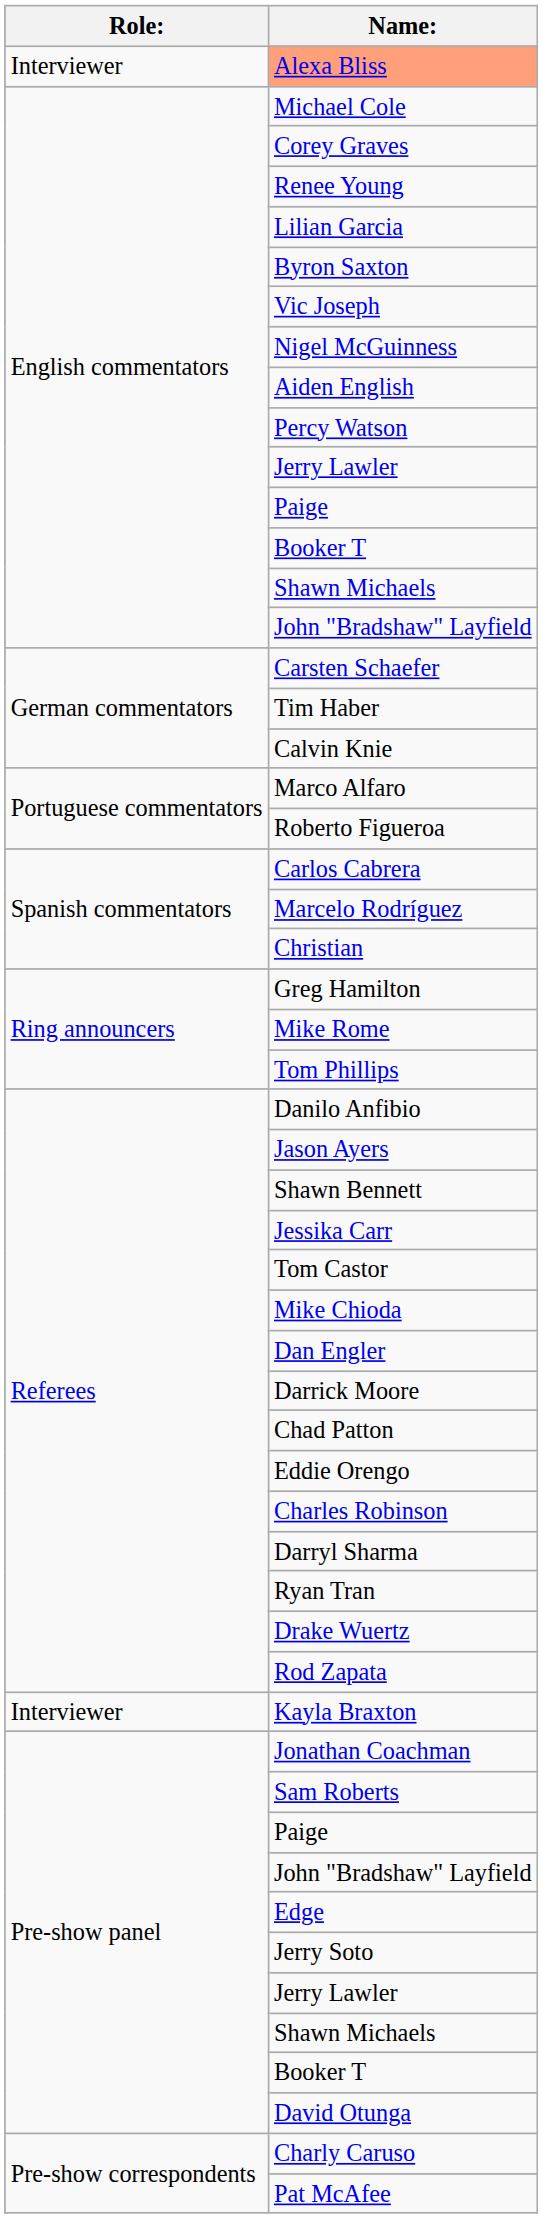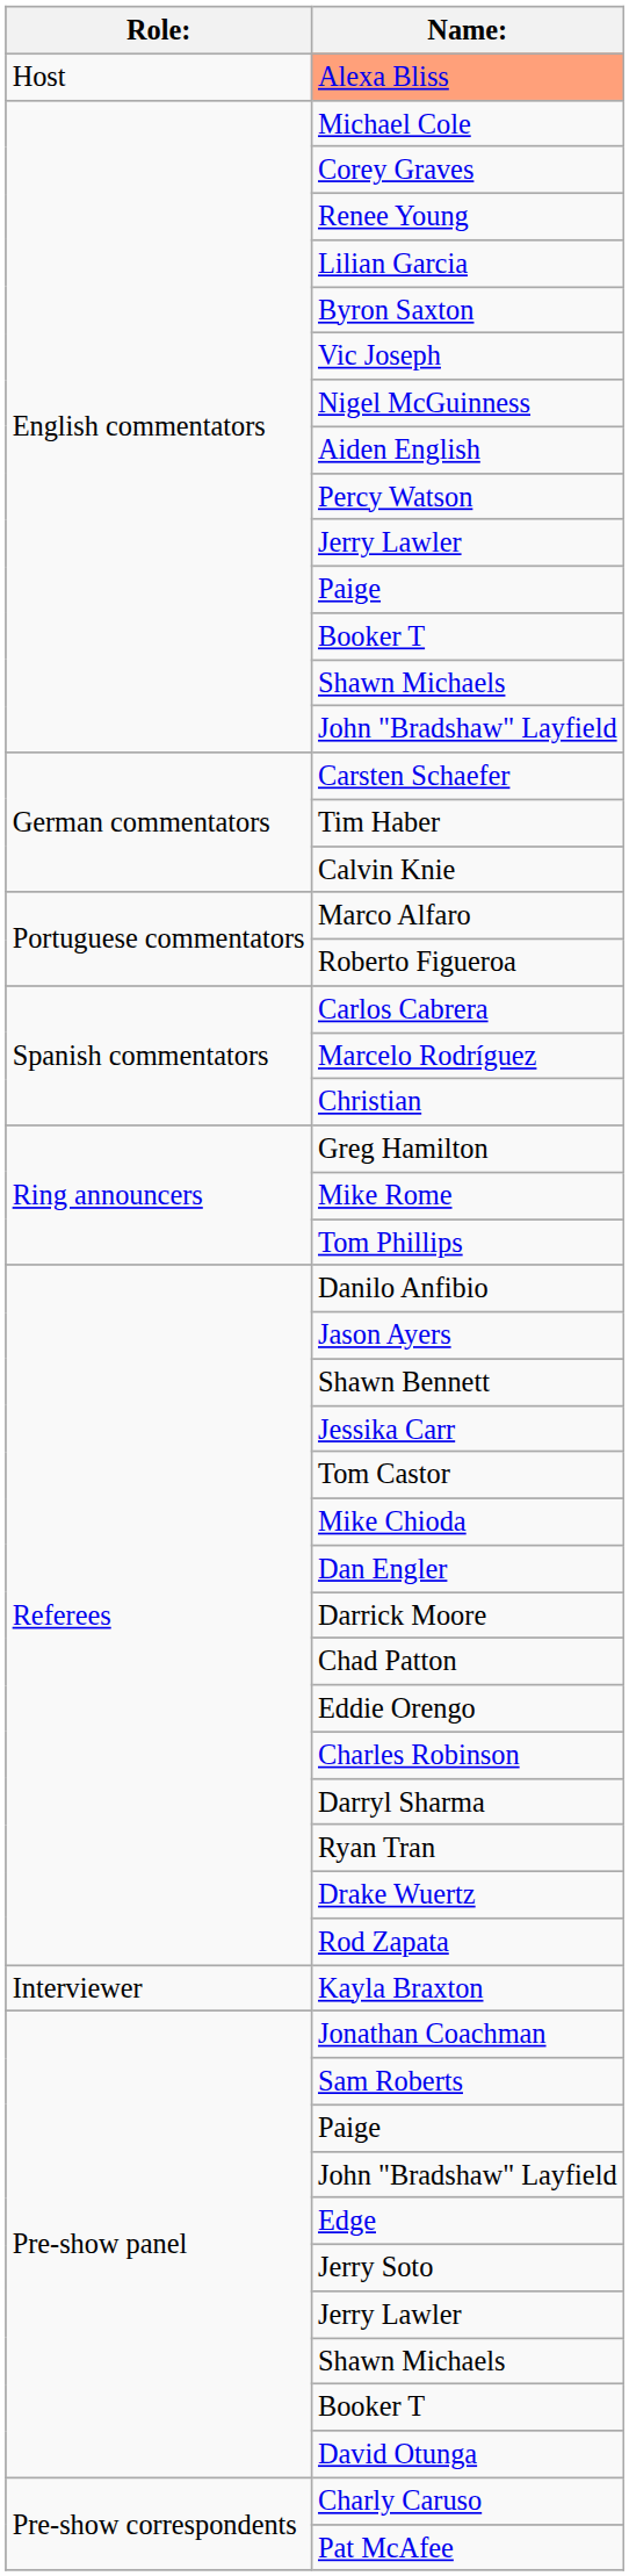row 2 | Role:: Interviewer -> Host
